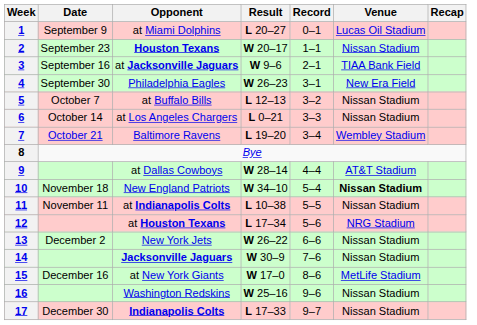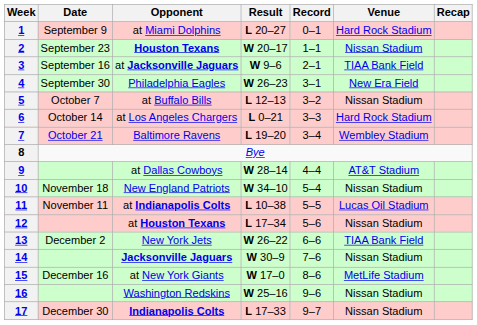1 | Venue: Lucas Oil Stadium -> Hard Rock Stadium
6 | Venue: Nissan Stadium -> Hard Rock Stadium
10 | Venue: bold -> normal
11 | Venue: Nissan Stadium -> Lucas Oil Stadium
12 | Venue: NRG Stadium -> Nissan Stadium
13 | Venue: Nissan Stadium -> TIAA Bank Field
